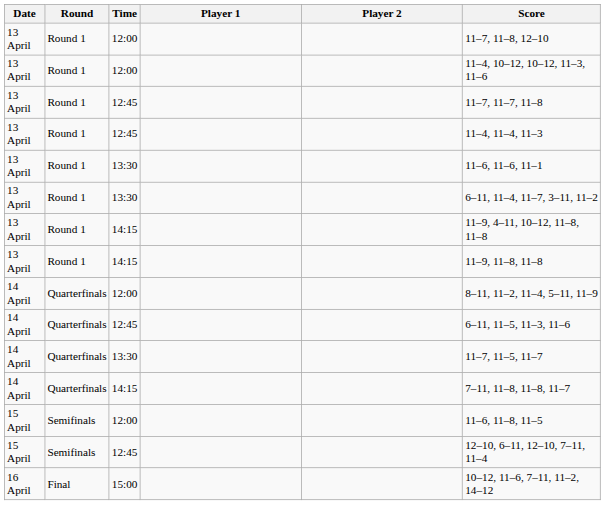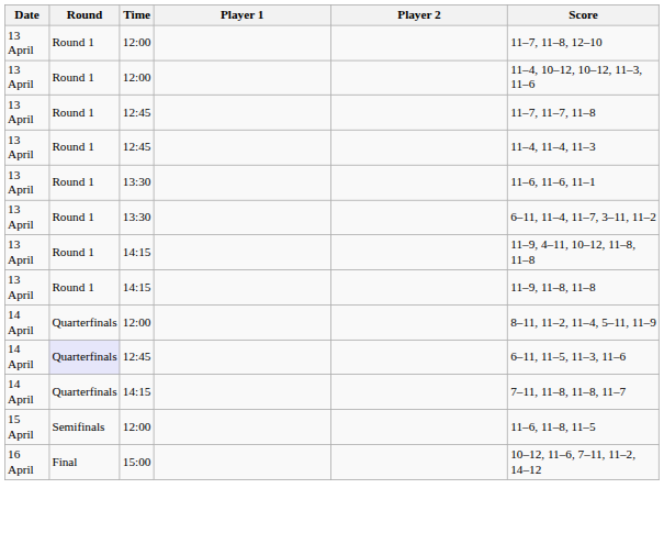14 April / 12:45 | Round: no background -> lavender background
- row: 14 April | Quarterfinals | 13:30 | 11–7, 11–5, 11–7
- row: 15 April | Semifinals | 12:45 | 12–10, 6–11, 12–10, 7–11, 11–4
